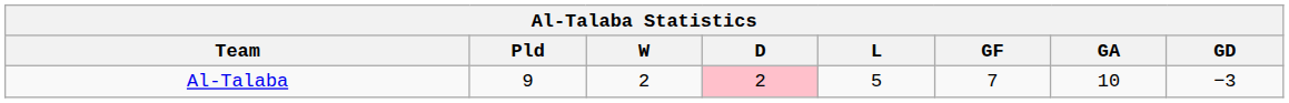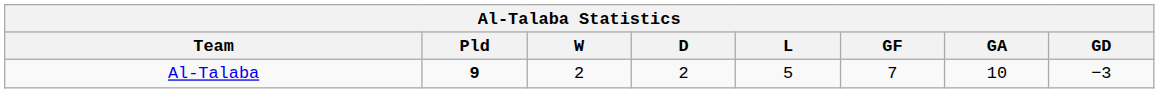Al-Talaba | Pld: normal -> bold
Al-Talaba | D: pink background -> no background
